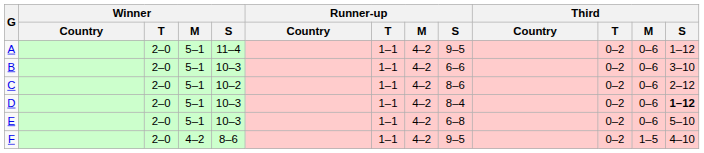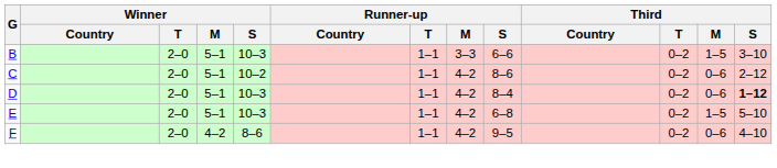- row: A | 2–0 | 5–1 | 11–4 | 1–1 | 4–2 | 9–5 | 0–2 | 0–6 | 1–12
B | Runner-up / M: 4–2 -> 3–3
B | Third / M: 0–6 -> 1–5
E | Third / M: 0–6 -> 1–5
F | Third / M: 1–5 -> 0–6
